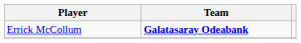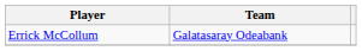Errick McCollum | Team: bold -> normal
